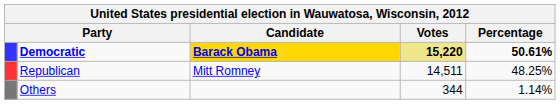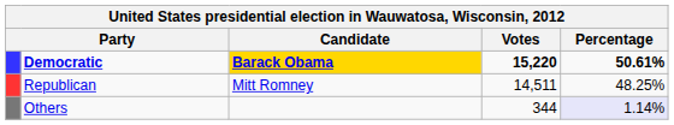Democratic | Votes: khaki background -> no background
Others | Percentage: no background -> lavender background
